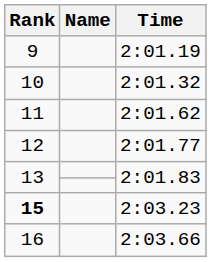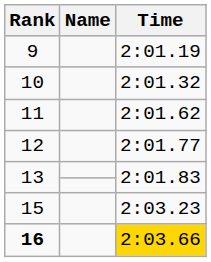15 | Rank: bold -> normal
16 | Rank: normal -> bold
16 | Time: no background -> gold background
